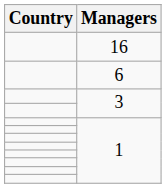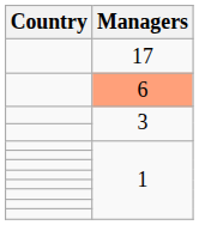row 2 | Managers: 16 -> 17
row 3 | Managers: no background -> lightsalmon background
